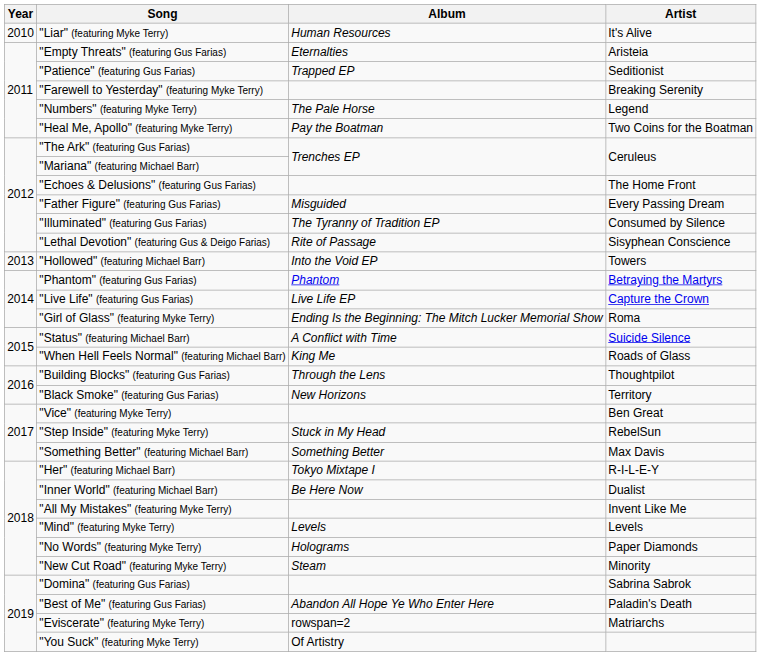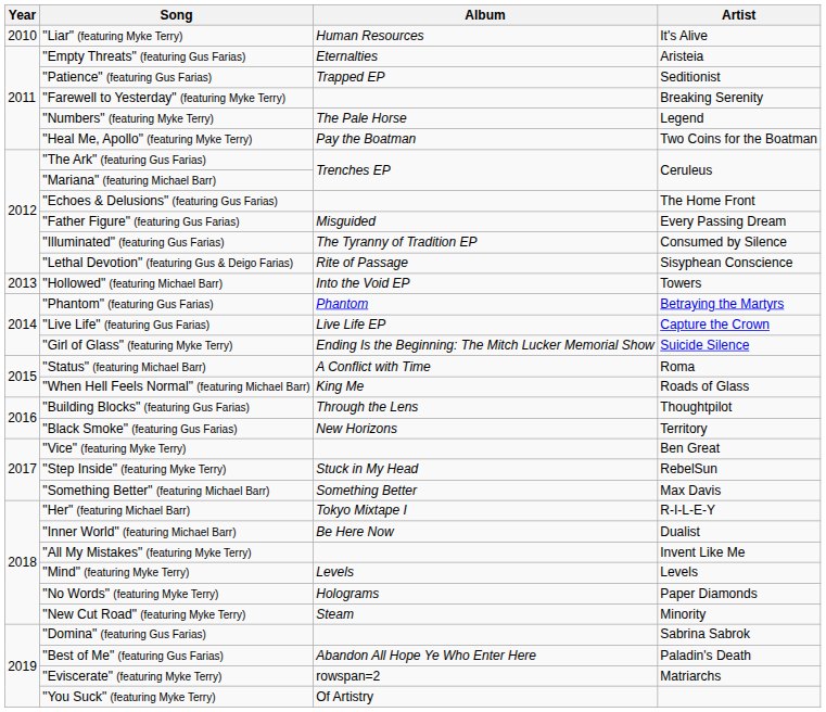"Girl of Glass" (featuring Myke Terry) | Artist: Roma -> Suicide Silence
"Status" (featuring Michael Barr) | Artist: Suicide Silence -> Roma
